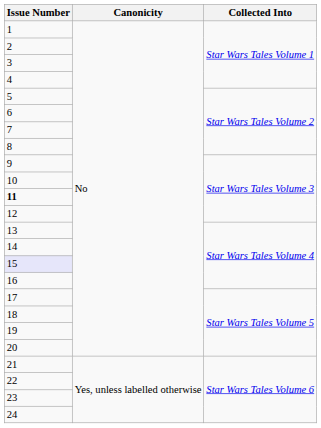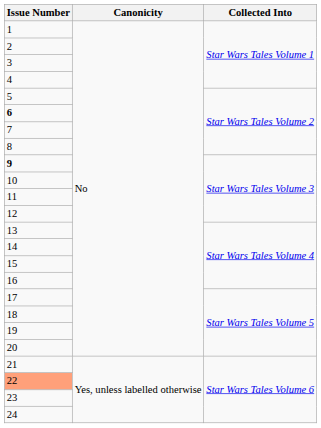6 | Issue Number: normal -> bold
9 | Issue Number: normal -> bold
11 | Issue Number: bold -> normal
15 | Issue Number: lavender background -> no background
22 | Issue Number: no background -> lightsalmon background
